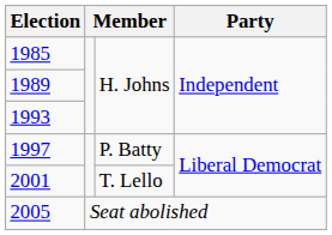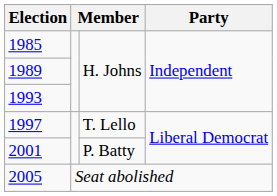1997 | column 3: P. Batty -> T. Lello
2001 | column 3: T. Lello -> P. Batty
